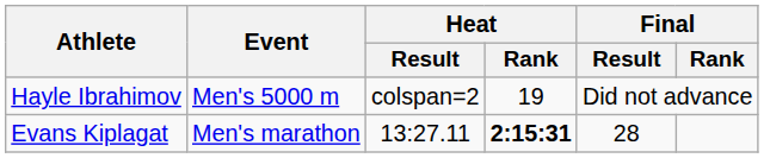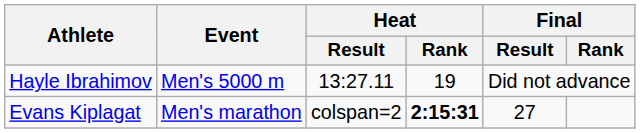Hayle Ibrahimov | Heat / Result: colspan=2 -> 13:27.11
Evans Kiplagat | Heat / Result: 13:27.11 -> colspan=2
Evans Kiplagat | Final / Result: 28 -> 27
